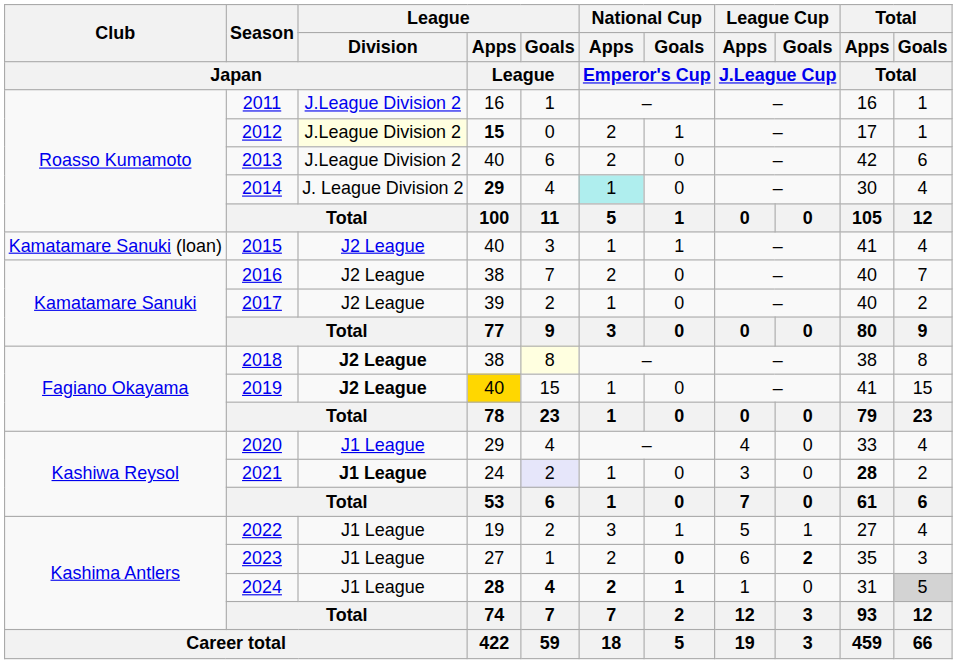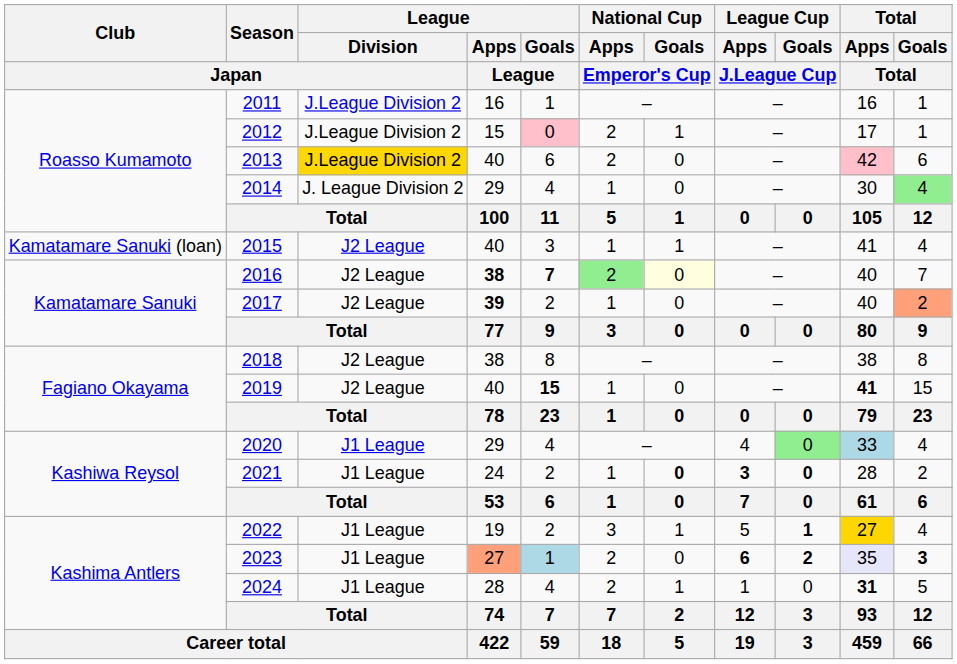2012 | League / Division / Japan: lightyellow background -> no background
2012 | League / Apps / League: bold -> normal
2012 | League / Goals / League: no background -> pink background
2013 | League / Division / Japan: no background -> gold background
2013 | Total / Apps / Total: no background -> pink background
2014 | League / Apps / League: bold -> normal
2014 | National Cup / Apps / Emperor's Cup: paleturquoise background -> no background
2014 | Total / Goals / Total: no background -> lightgreen background
2016 | League / Apps / League: normal -> bold
2016 | League / Goals / League: normal -> bold
2016 | National Cup / Apps / Emperor's Cup: no background -> lightgreen background
2016 | National Cup / Goals / Emperor's Cup: no background -> lightyellow background
2017 | League / Apps / League: normal -> bold
2017 | Total / Goals / Total: no background -> lightsalmon background
2018 | League / Division / Japan: bold -> normal
2018 | League / Goals / League: lightyellow background -> no background
2019 | League / Division / Japan: bold -> normal
2019 | League / Apps / League: gold background -> no background
2019 | League / Goals / League: normal -> bold
2019 | Total / Apps / Total: normal -> bold
2020 | League Cup / Goals / J.League Cup: no background -> lightgreen background
2020 | Total / Apps / Total: no background -> lightblue background
2021 | League / Division / Japan: bold -> normal
2021 | League / Goals / League: lavender background -> no background
2021 | National Cup / Goals / Emperor's Cup: normal -> bold
2021 | League Cup / Apps / J.League Cup: normal -> bold
2021 | League Cup / Goals / J.League Cup: normal -> bold
2021 | Total / Apps / Total: bold -> normal
2022 | League Cup / Goals / J.League Cup: normal -> bold
2022 | Total / Apps / Total: no background -> gold background
2023 | League / Apps / League: no background -> lightsalmon background
2023 | League / Goals / League: no background -> lightblue background
2023 | National Cup / Goals / Emperor's Cup: bold -> normal
2023 | League Cup / Apps / J.League Cup: normal -> bold
2023 | Total / Apps / Total: no background -> lavender background
2023 | Total / Goals / Total: normal -> bold
2024 | League / Apps / League: bold -> normal
2024 | League / Goals / League: bold -> normal
2024 | National Cup / Apps / Emperor's Cup: bold -> normal
2024 | National Cup / Goals / Emperor's Cup: bold -> normal
2024 | Total / Apps / Total: normal -> bold
2024 | Total / Goals / Total: lightgrey background -> no background
